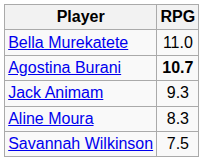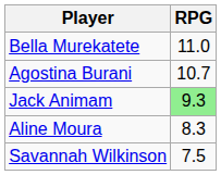Agostina Burani | RPG: bold -> normal
Jack Animam | RPG: no background -> lightgreen background
